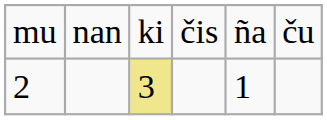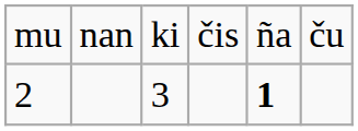2 | column 3: khaki background -> no background
2 | column 5: normal -> bold
